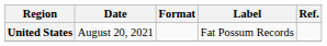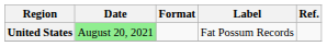United States | Date: no background -> lightgreen background
